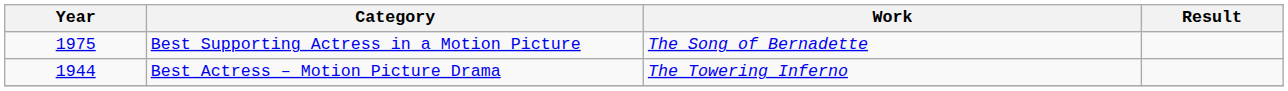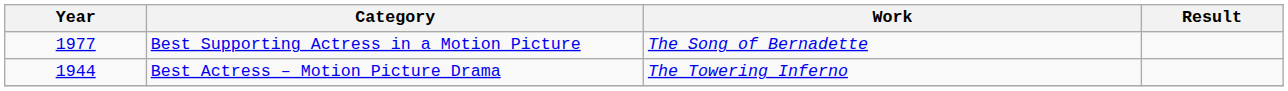Best Supporting Actress in a Motion Picture | Year: 1975 -> 1977
